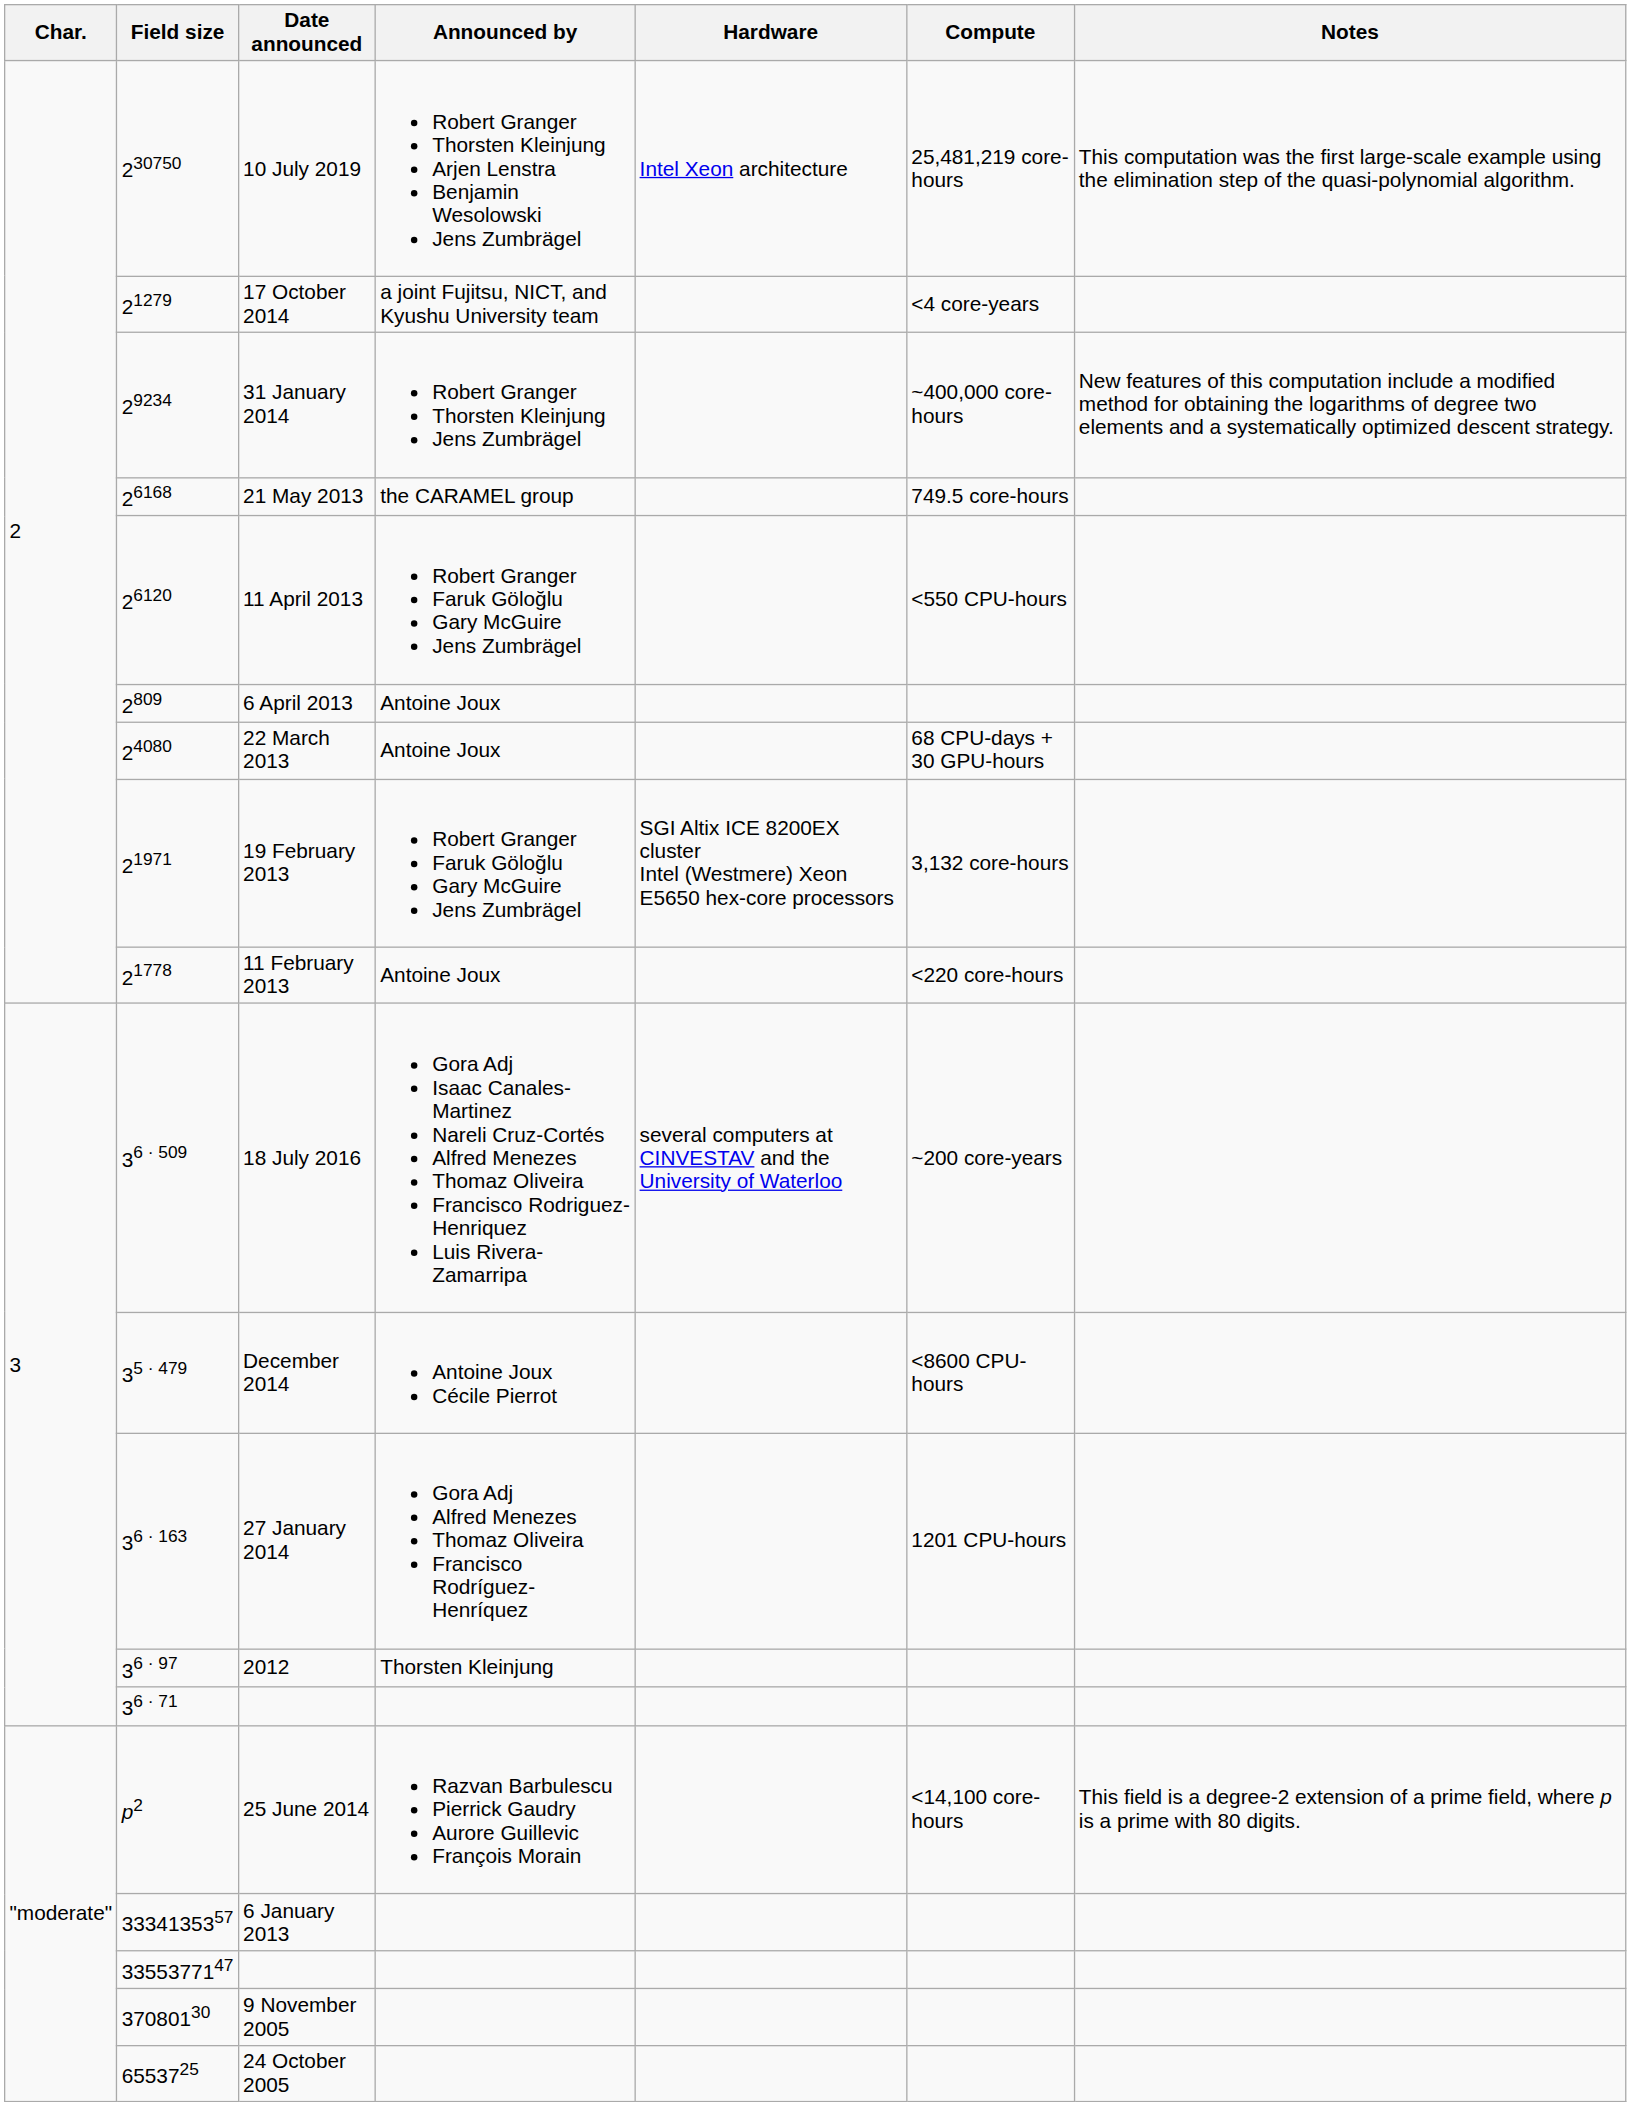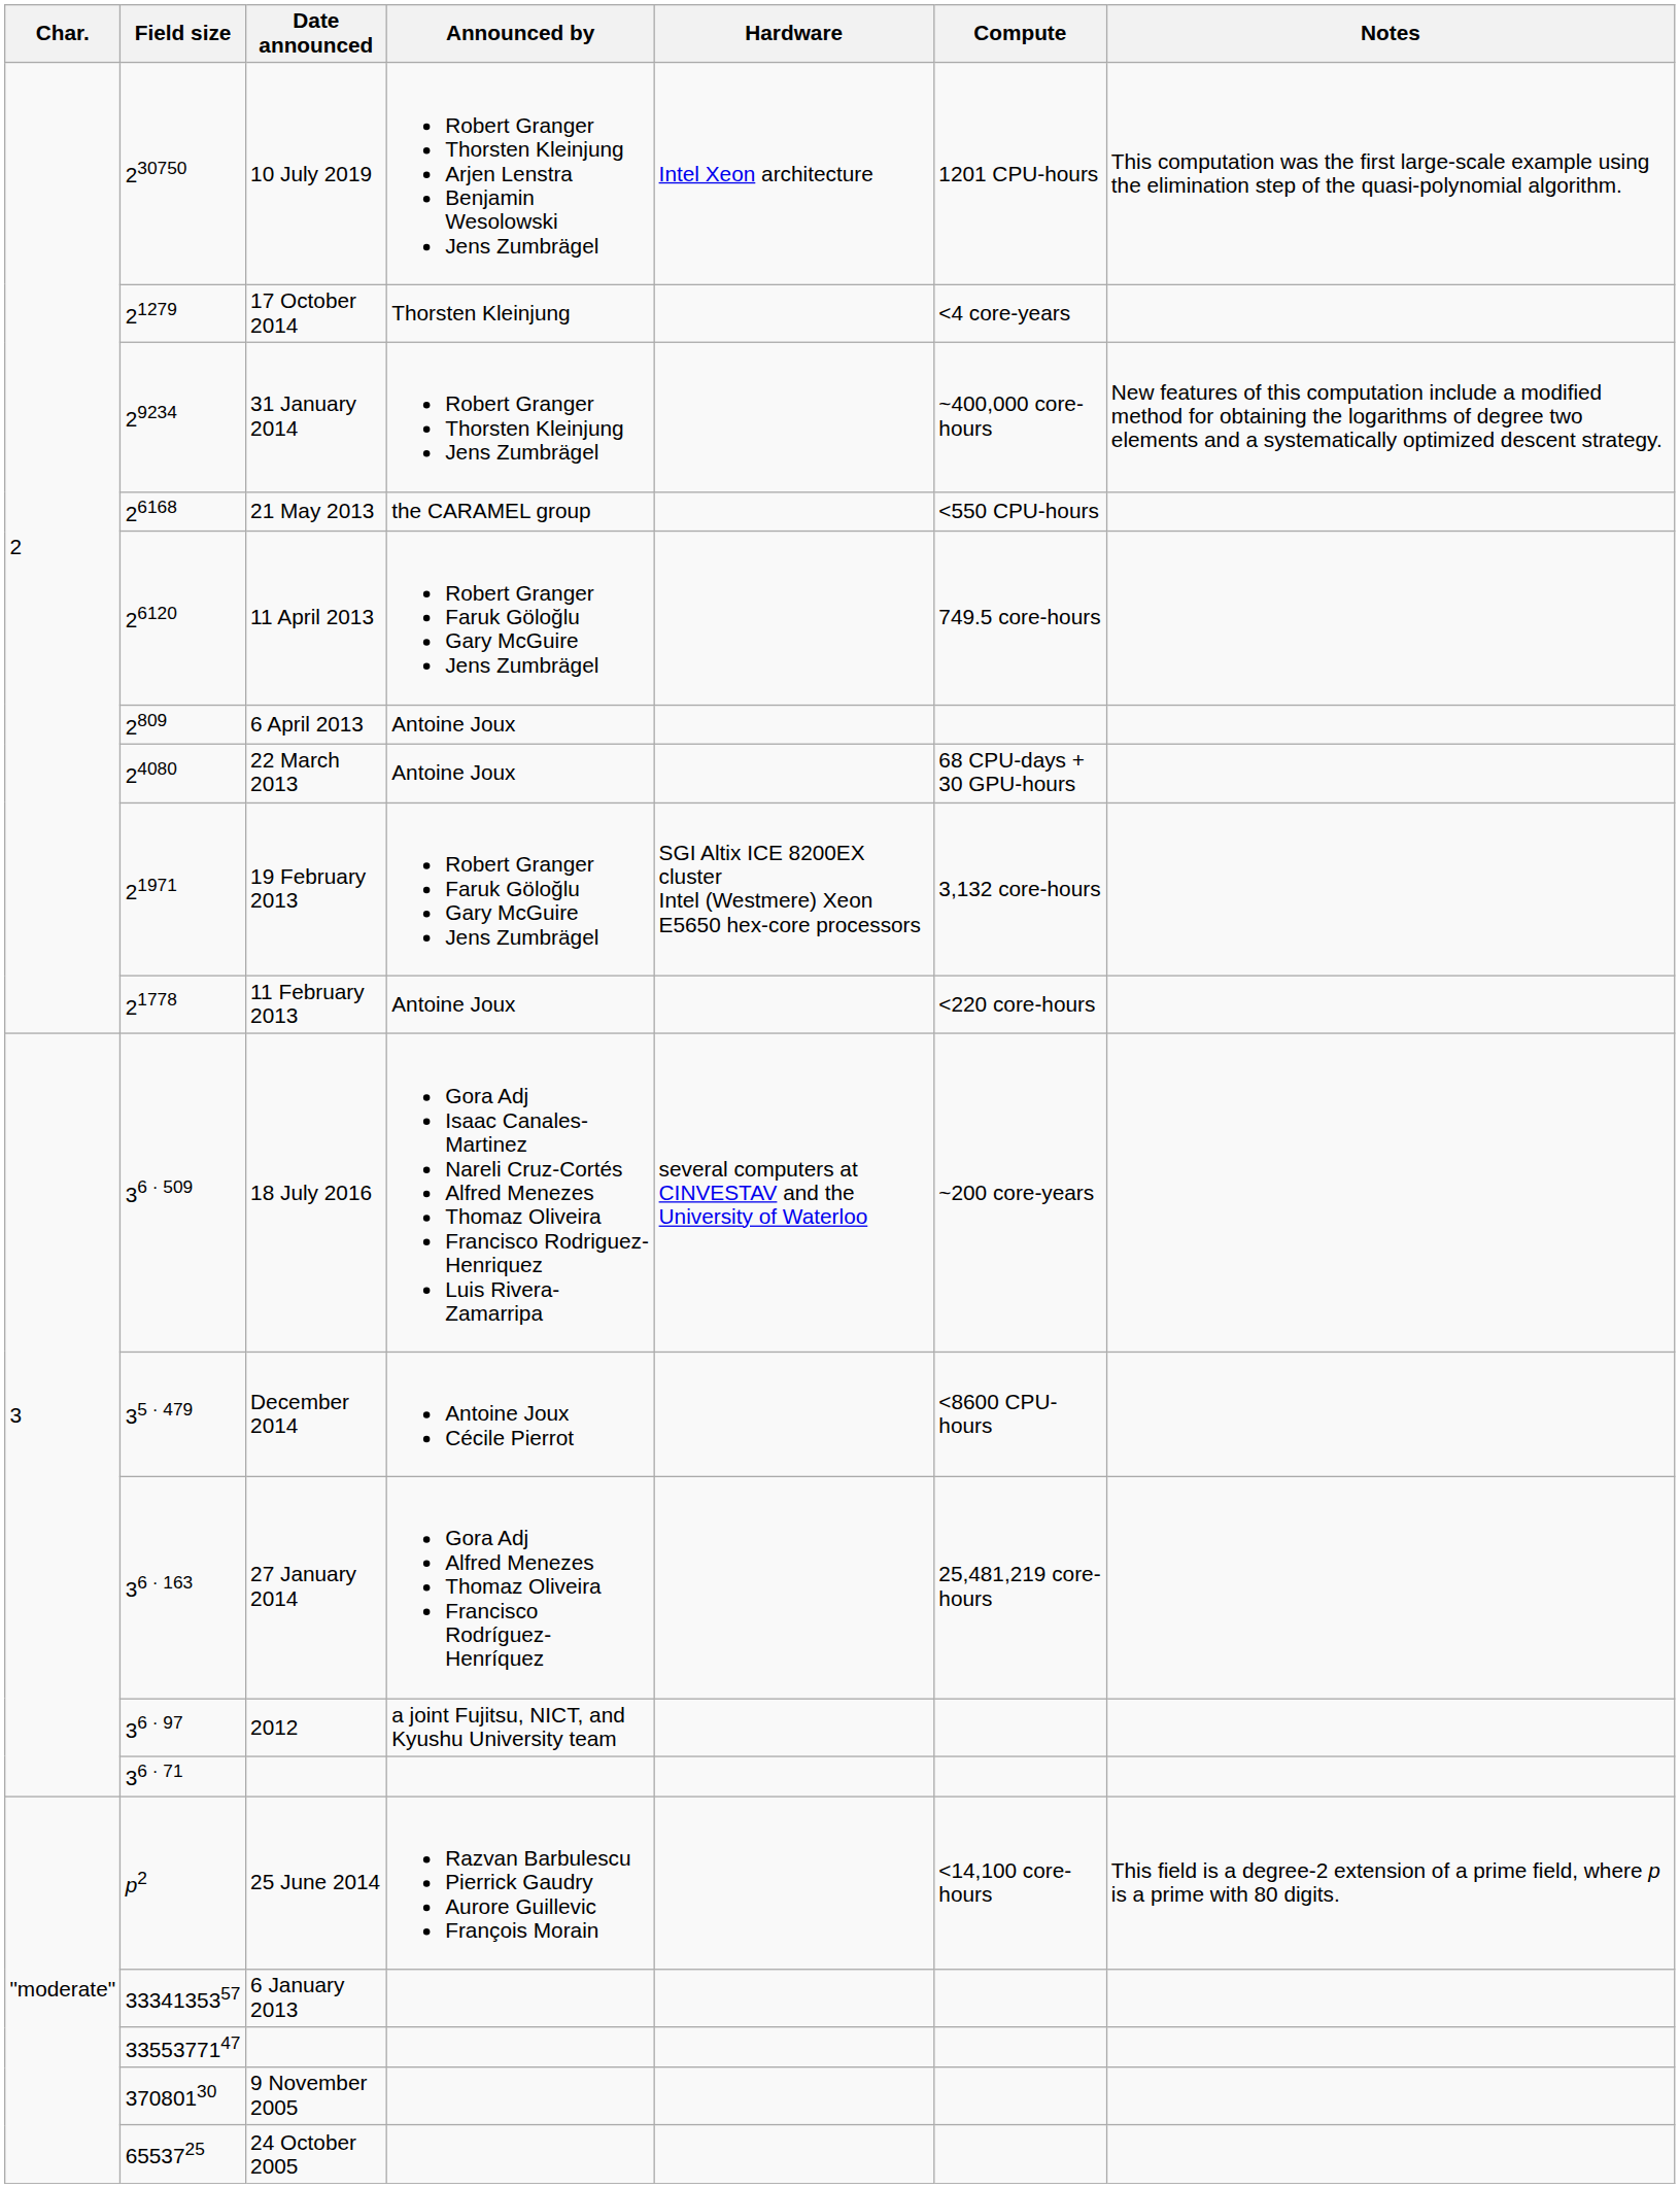10 July 2019 | Compute: 25,481,219 core-hours -> 1201 CPU-hours
17 October 2014 | Announced by: a joint Fujitsu, NICT, and Kyushu University team -> Thorsten Kleinjung
21 May 2013 | Compute: 749.5 core-hours -> <550 CPU-hours
11 April 2013 | Compute: <550 CPU-hours -> 749.5 core-hours
27 January 2014 | Compute: 1201 CPU-hours -> 25,481,219 core-hours
2012 | Announced by: Thorsten Kleinjung -> a joint Fujitsu, NICT, and Kyushu University team
